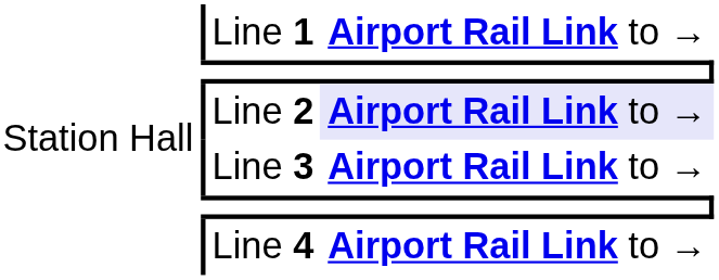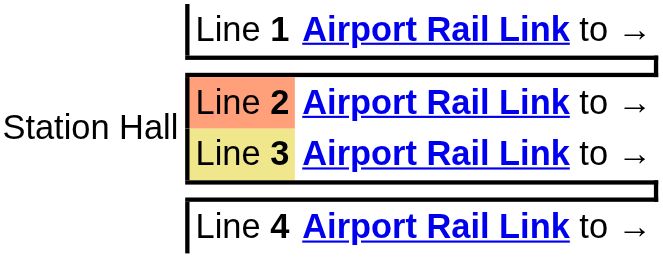Line 2 | column 2: no background -> lightsalmon background
Line 2 | column 3: lavender background -> no background
Line 3 | column 2: no background -> khaki background
